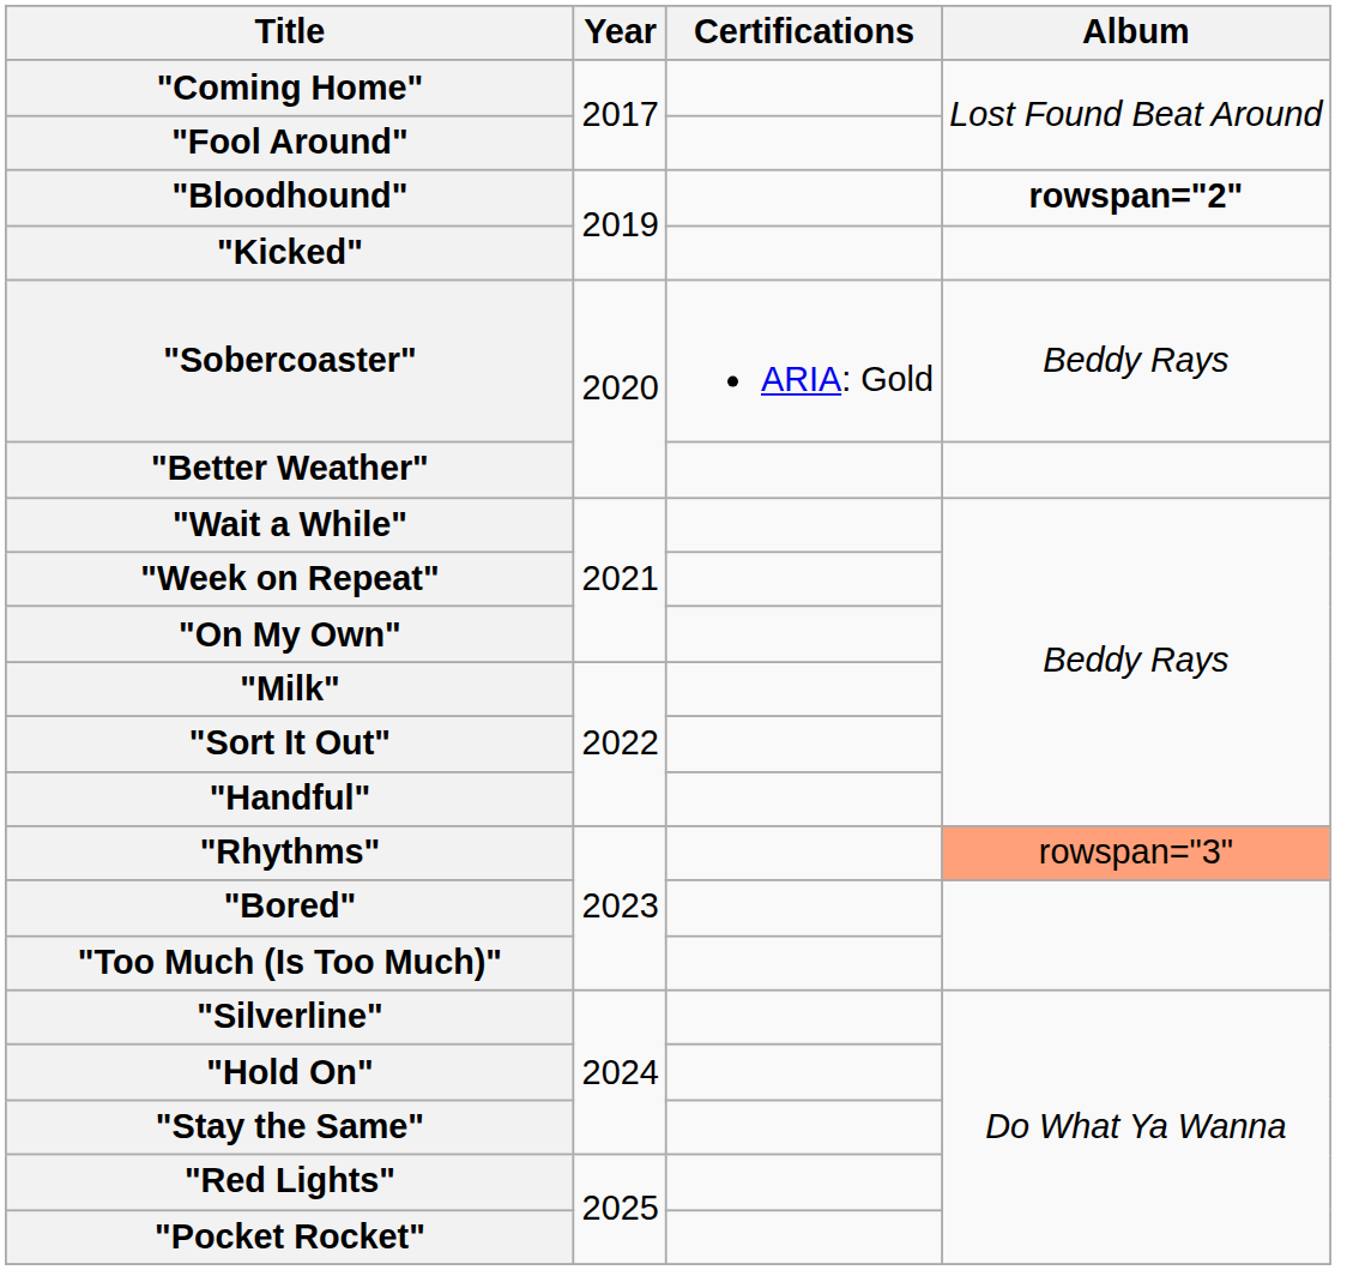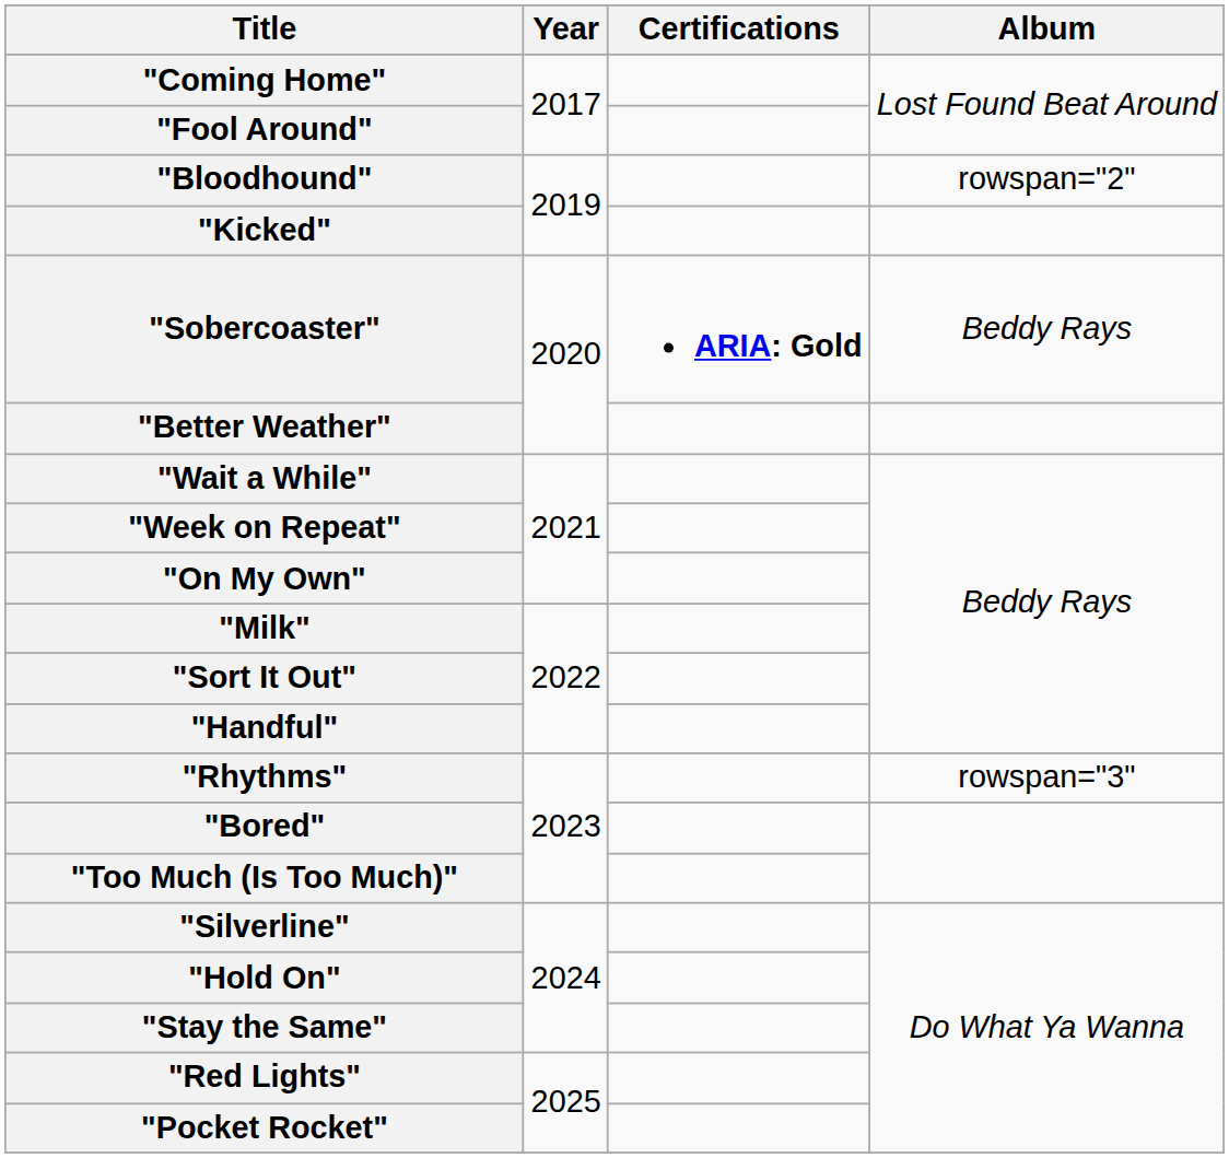"Bloodhound" | Album: bold -> normal
"Sobercoaster" | Certifications: normal -> bold
"Rhythms" | Album: lightsalmon background -> no background
